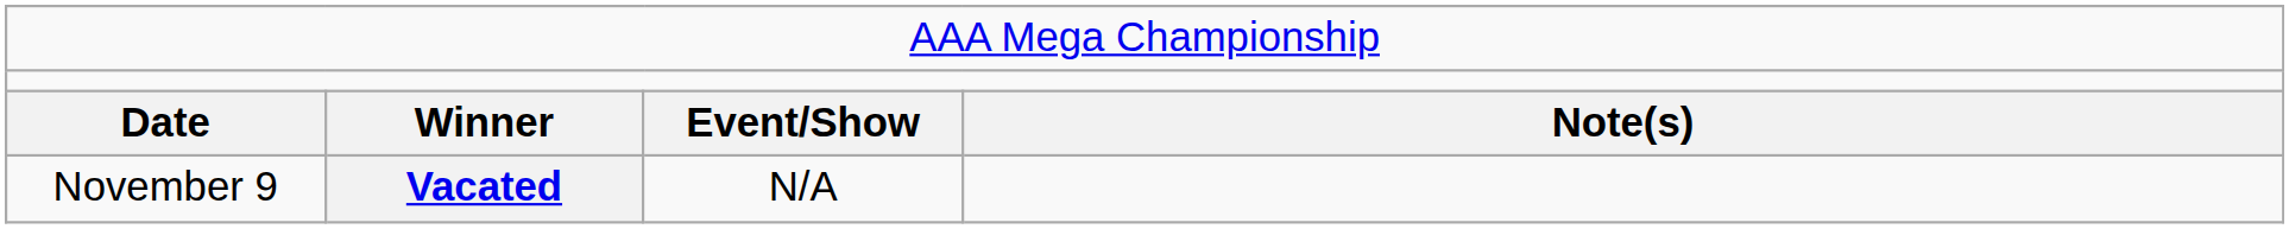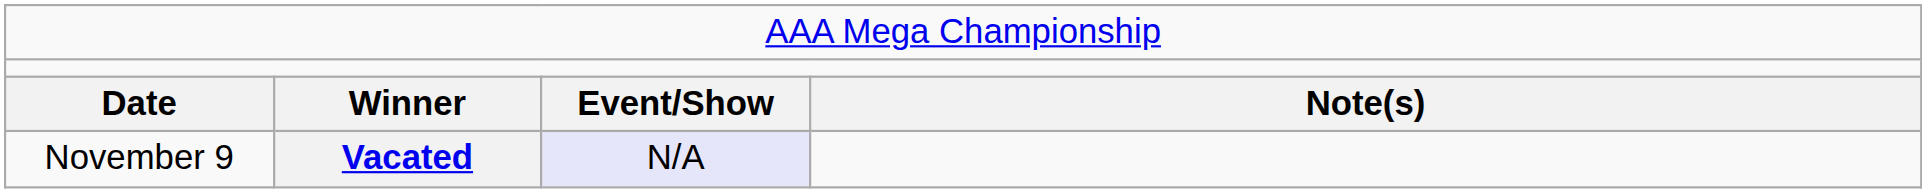November 9 | column 3: no background -> lavender background
